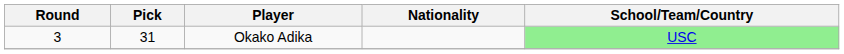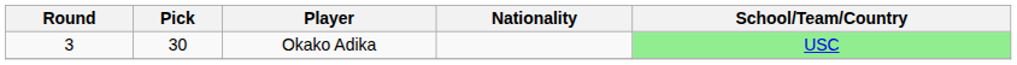Okako Adika | Pick: 31 -> 30
